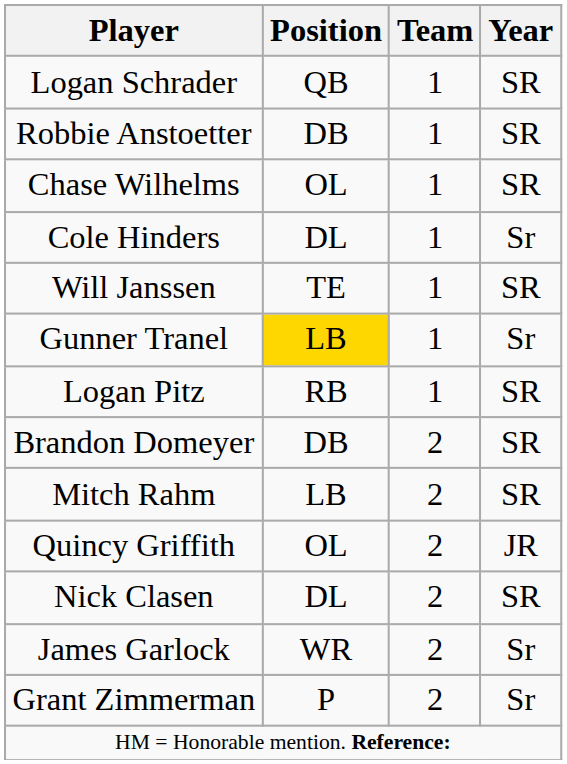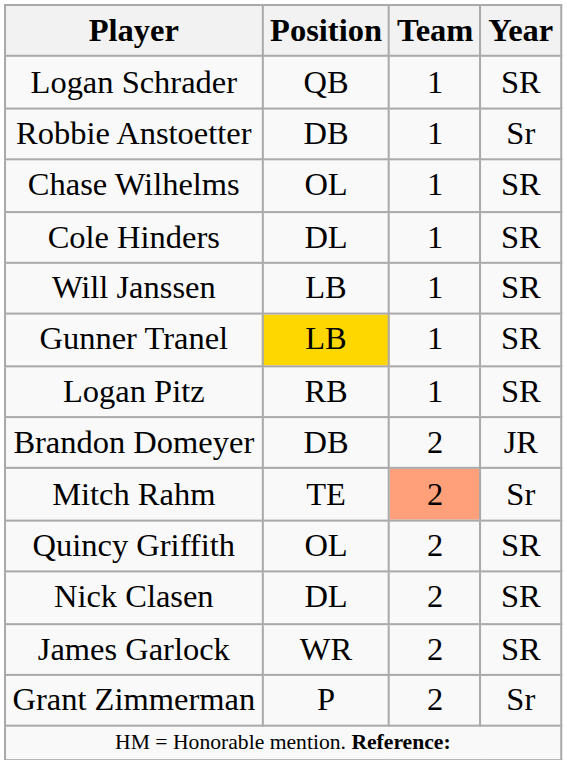Robbie Anstoetter | Year: SR -> Sr
Cole Hinders | Year: Sr -> SR
Will Janssen | Position: TE -> LB
Gunner Tranel | Year: Sr -> SR
Brandon Domeyer | Year: SR -> JR
Mitch Rahm | Position: LB -> TE
Mitch Rahm | Team: no background -> lightsalmon background
Mitch Rahm | Year: SR -> Sr
Quincy Griffith | Year: JR -> SR
James Garlock | Year: Sr -> SR
